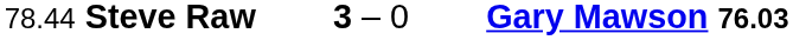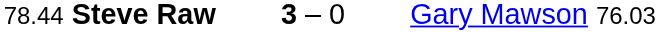78.44 Steve Raw | column 3: bold -> normal
